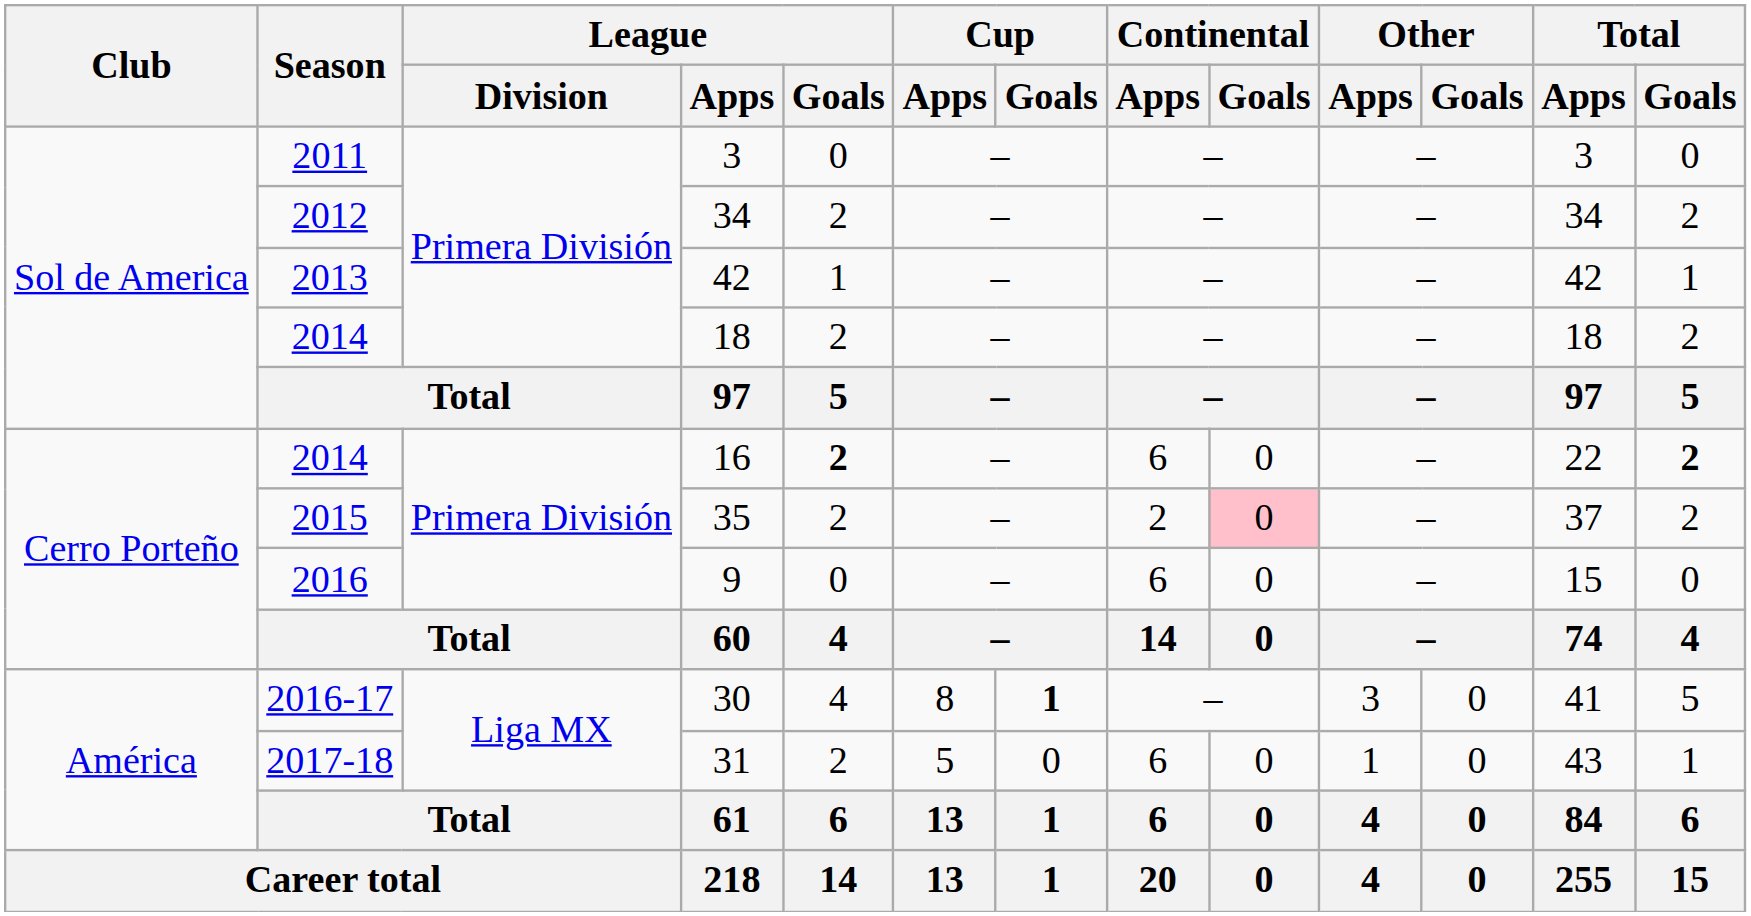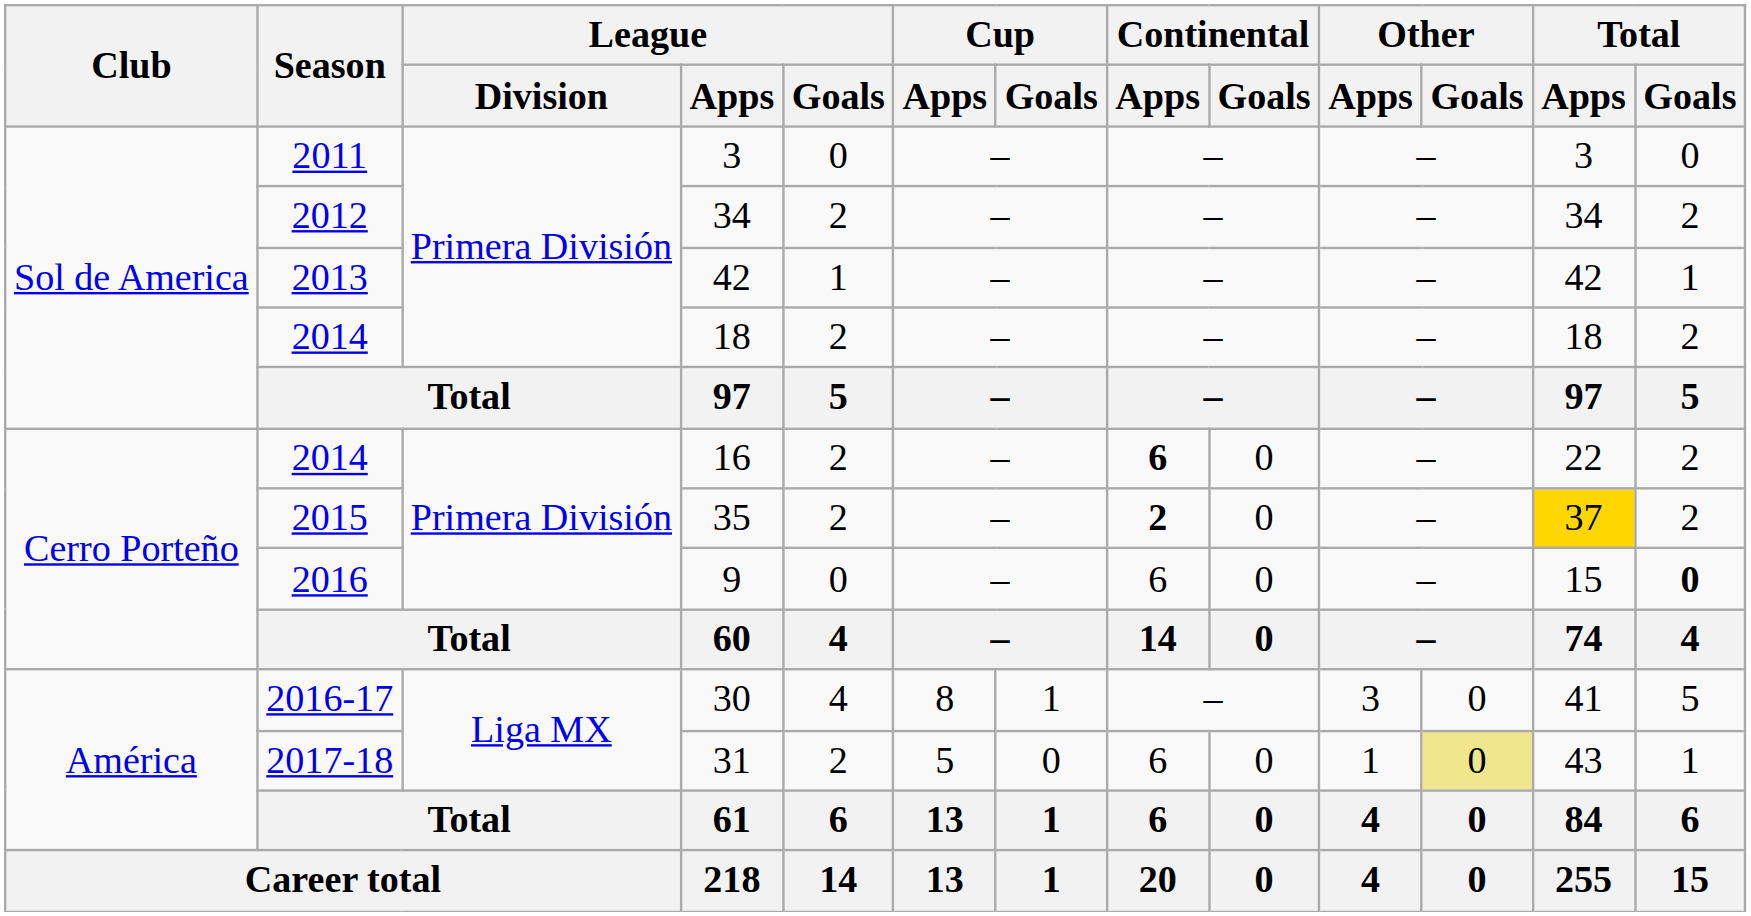16 | League / Goals: bold -> normal
16 | Continental / Apps: normal -> bold
16 | Total / Goals: bold -> normal
35 | Continental / Apps: normal -> bold
35 | Continental / Goals: pink background -> no background
35 | Total / Apps: no background -> gold background
9 | Total / Goals: normal -> bold
30 | Cup / Goals: bold -> normal
31 | Other / Goals: no background -> khaki background
